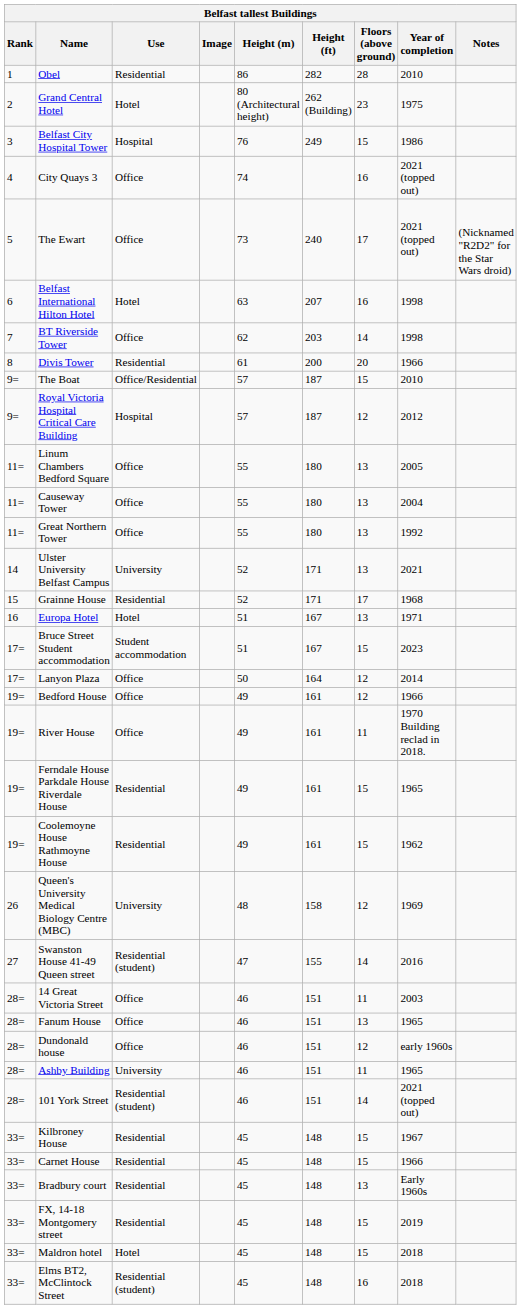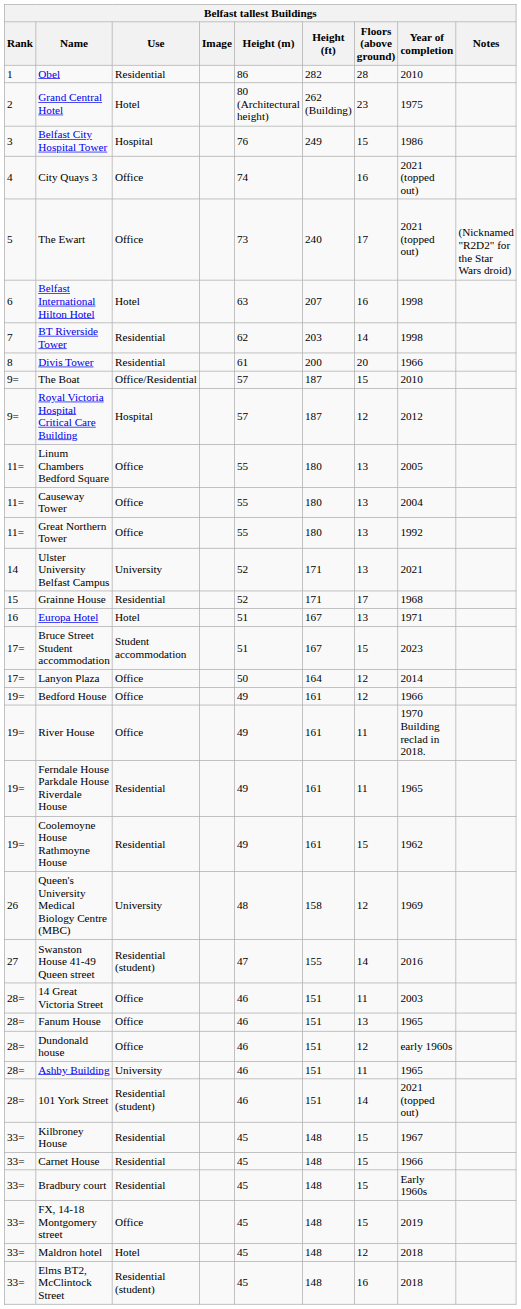BT Riverside Tower | Use: Office -> Residential
Ferndale House Parkdale House Riverdale House | Floors (above ground): 15 -> 11
Bradbury court | Floors (above ground): 13 -> 15
FX, 14-18 Montgomery street | Use: Residential -> Office
Maldron hotel | Floors (above ground): 15 -> 12
